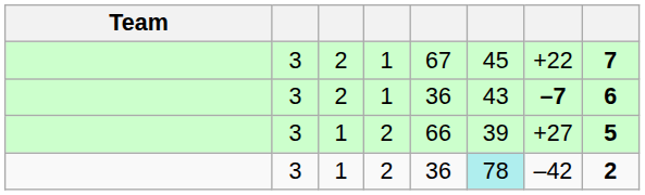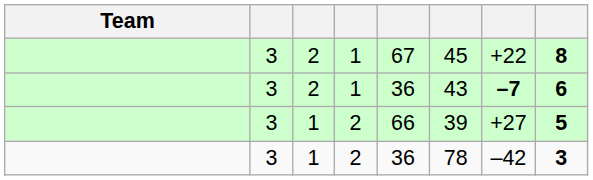row 2 | column 8: 7 -> 8
row 5 | column 6: paleturquoise background -> no background
row 5 | column 8: 2 -> 3
